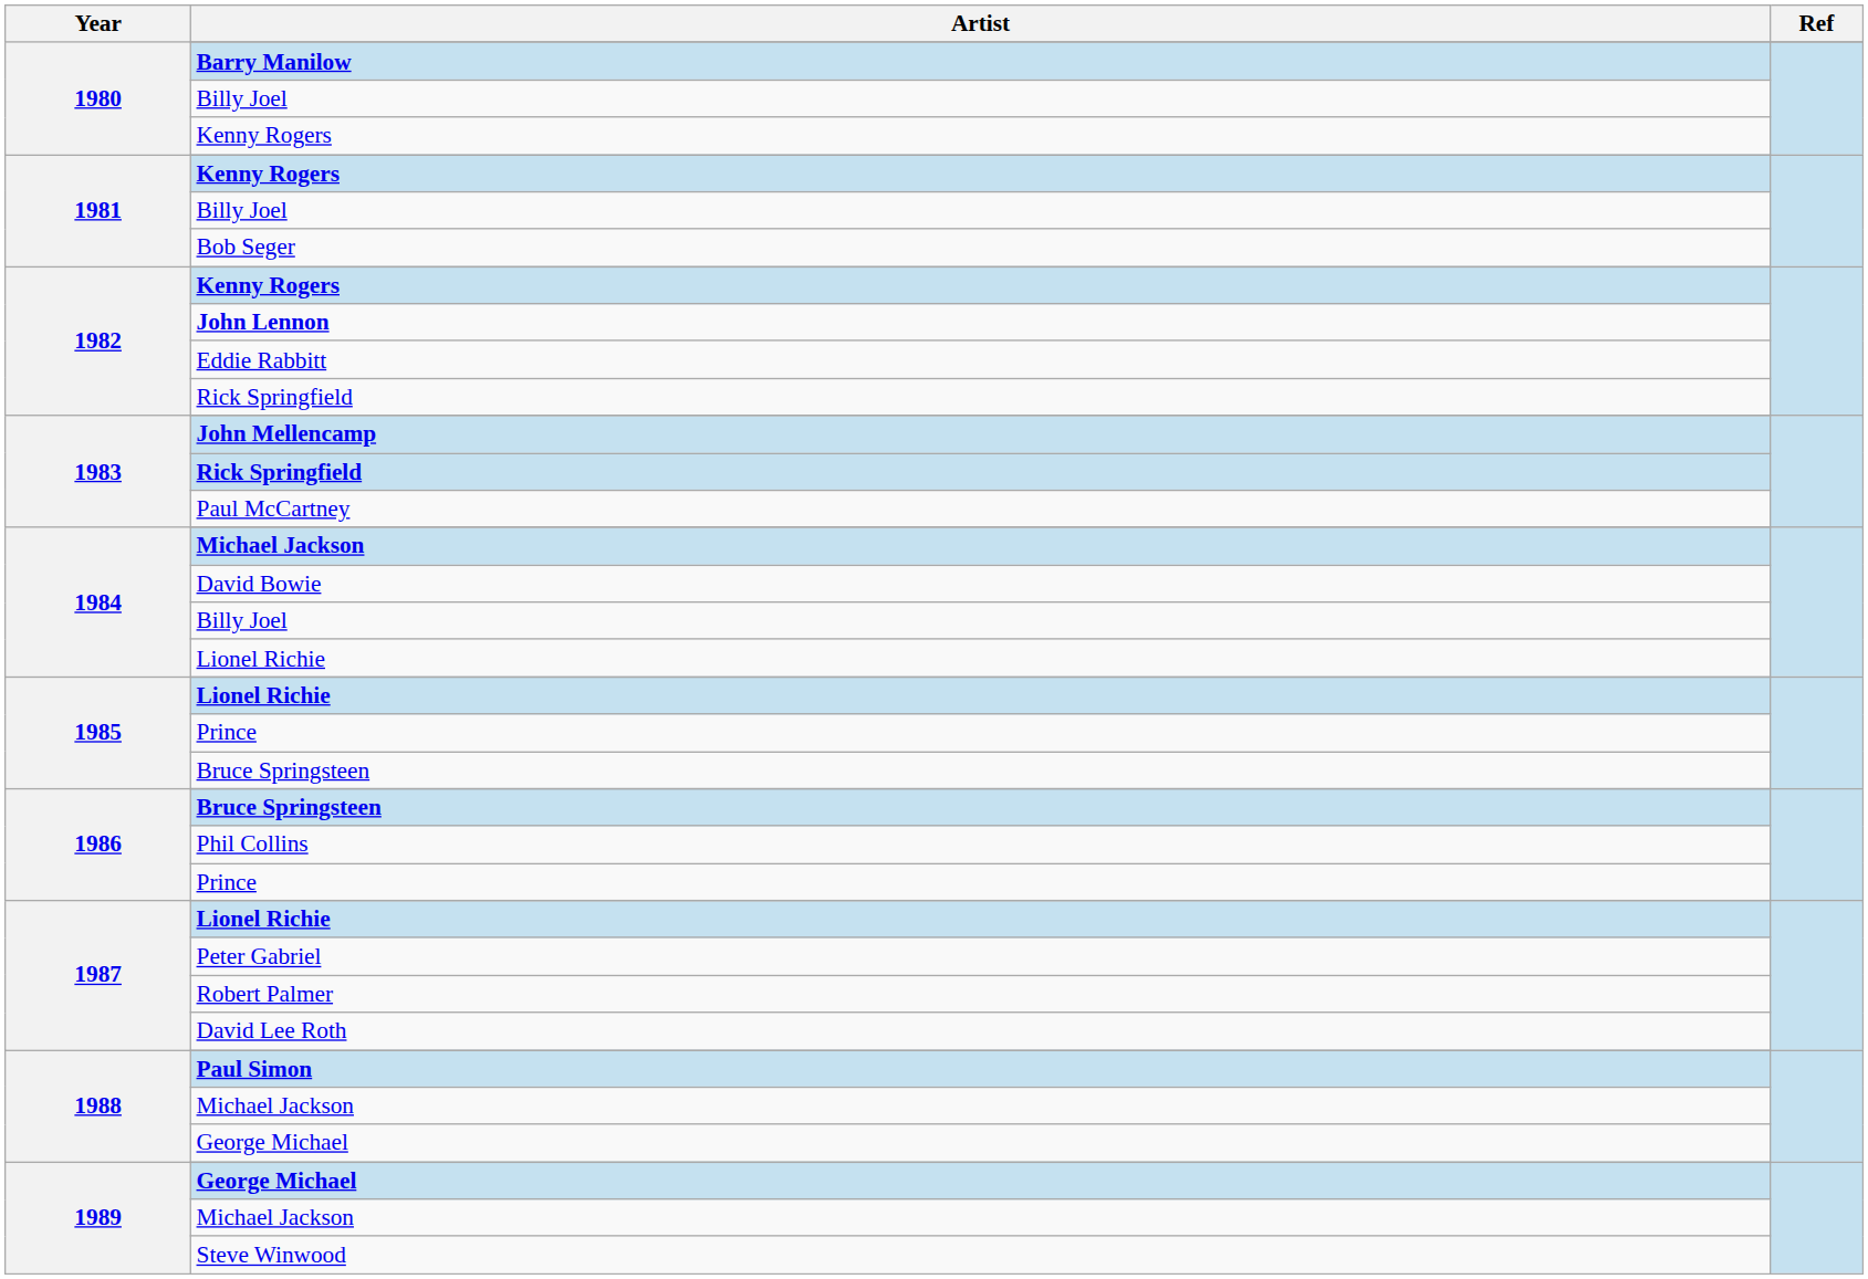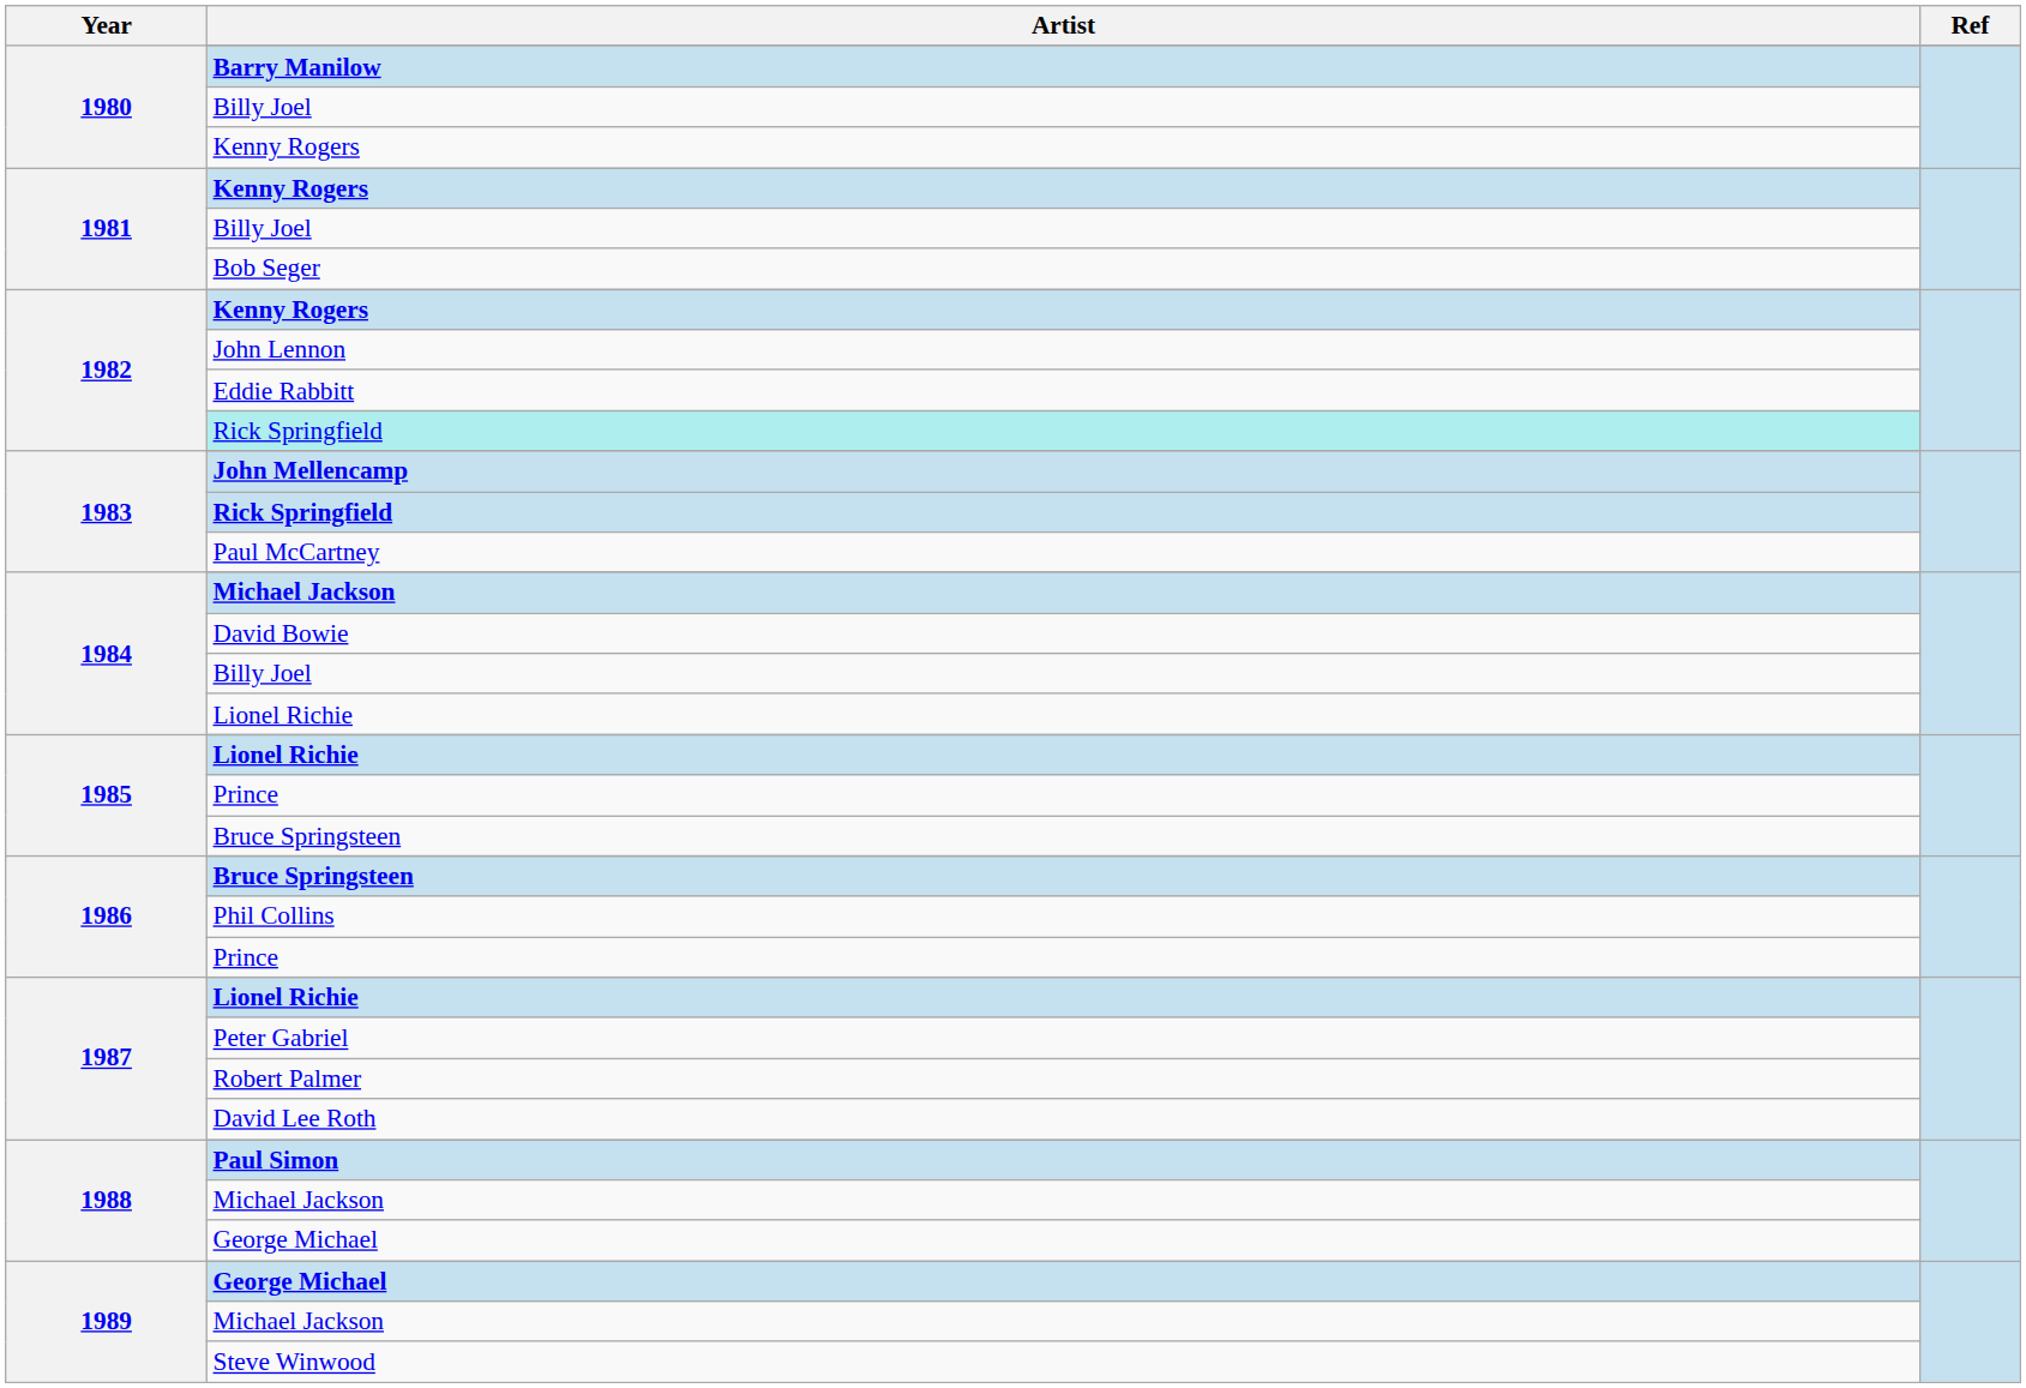John Lennon | Artist: bold -> normal
1982 / Rick Springfield | Artist: no background -> paleturquoise background
